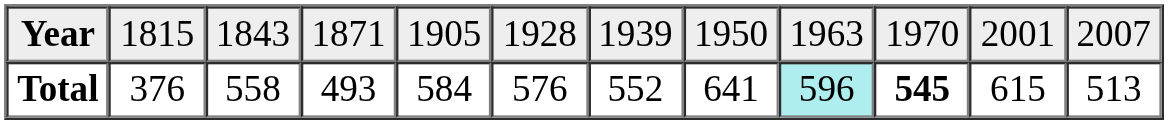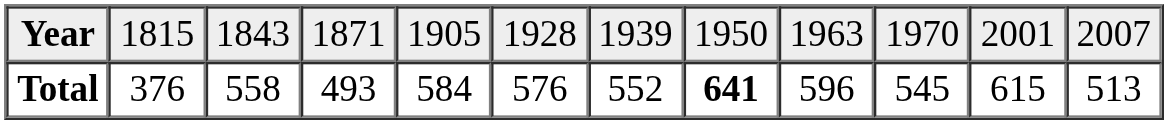row 2 | column 8: normal -> bold
row 2 | column 9: paleturquoise background -> no background
row 2 | column 10: bold -> normal
